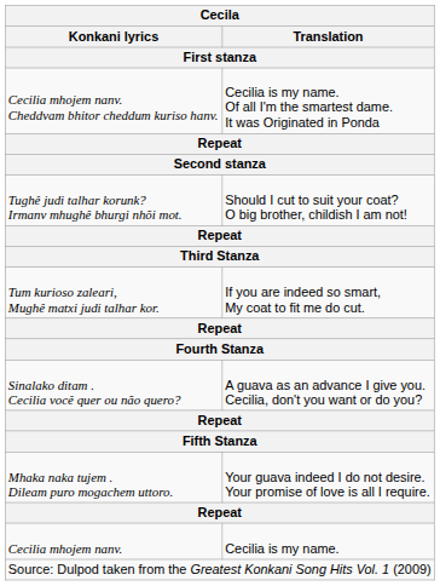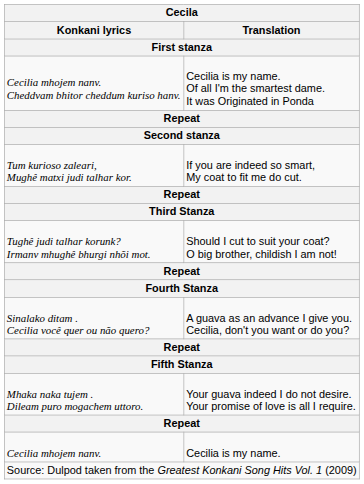rows swapped: Tum kurioso zaleari, Mughê matxi judi talhar kor. <-> Tughê judi talhar korunk? Irmanv mhughê bhurgi nhõi mot.
